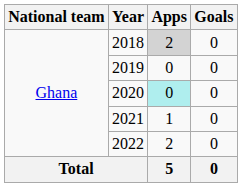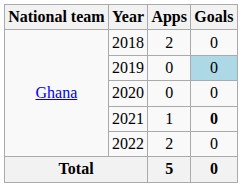2018 | Apps: lightgrey background -> no background
2019 | Goals: no background -> lightblue background
2020 | Apps: paleturquoise background -> no background
2021 | Goals: normal -> bold
